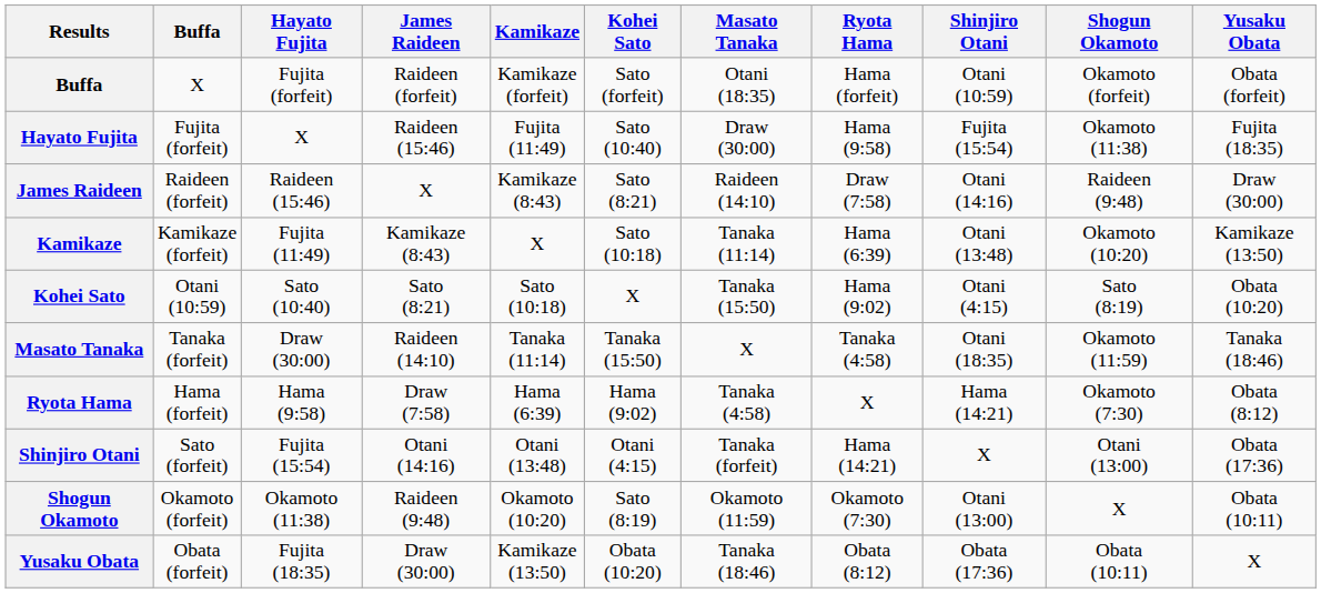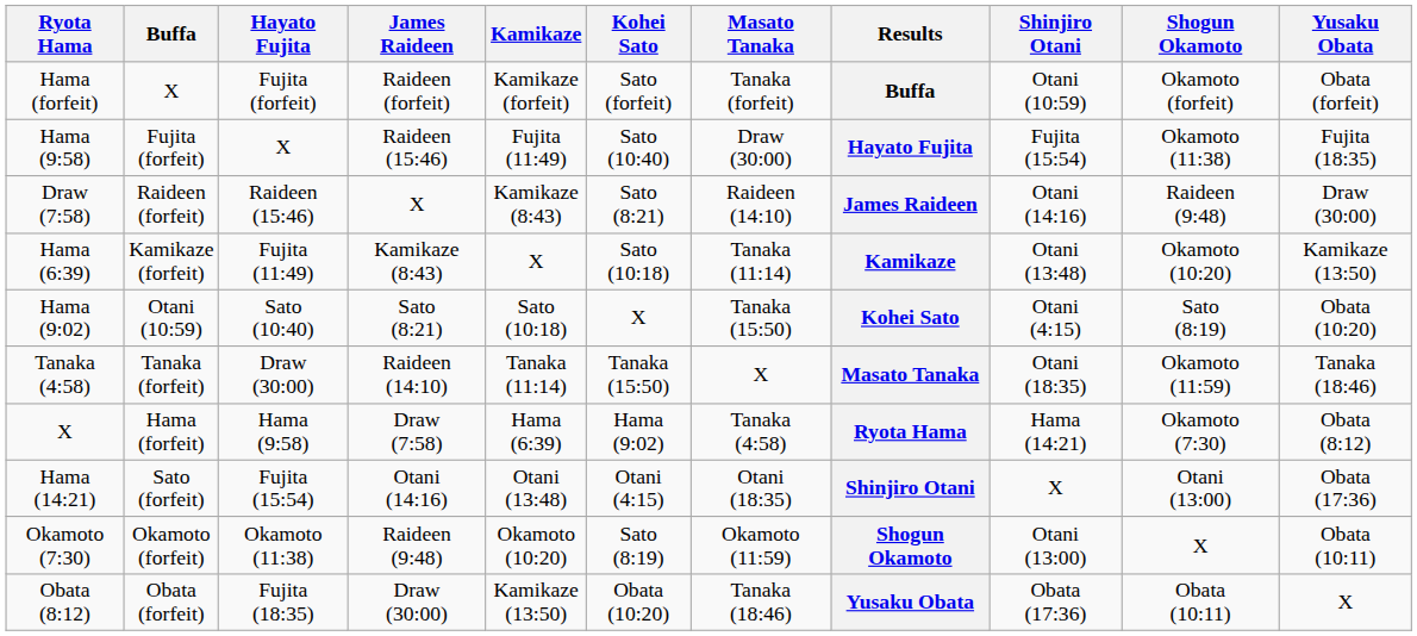columns swapped: Results <-> Ryota Hama
row 2 | Masato Tanaka: Otani (18:35) -> Tanaka (forfeit)
row 9 | Masato Tanaka: Tanaka (forfeit) -> Otani (18:35)
